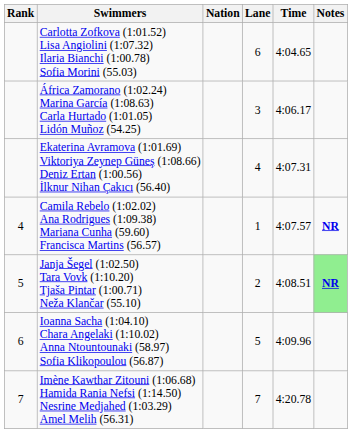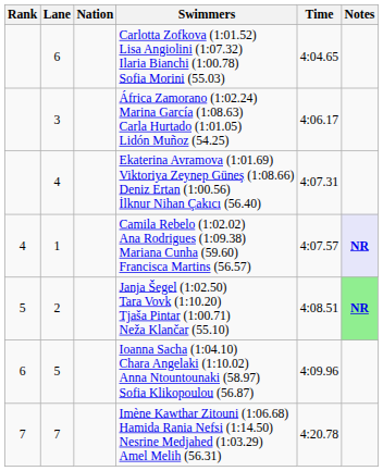columns swapped: Lane <-> Swimmers
row 5 | Notes: no background -> lavender background
